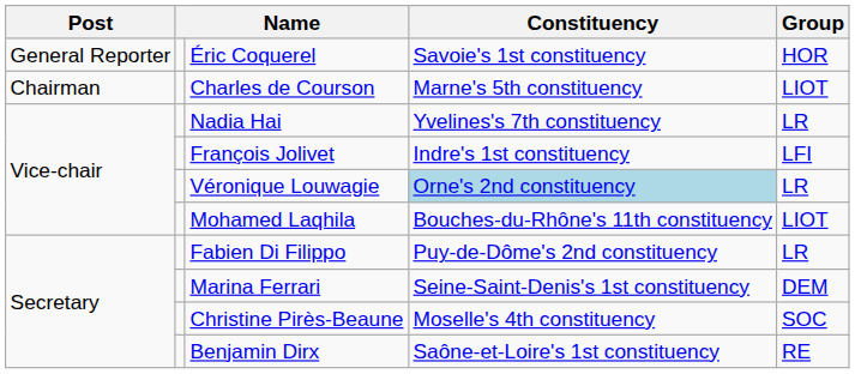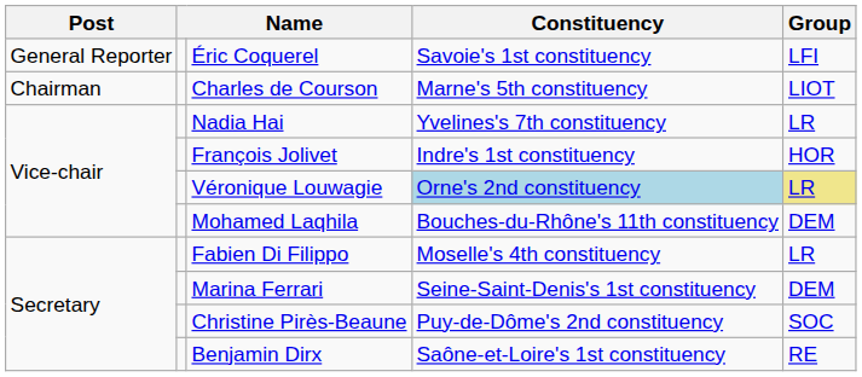Éric Coquerel | Group: HOR -> LFI
François Jolivet | Group: LFI -> HOR
Véronique Louwagie | Group: no background -> khaki background
Mohamed Laqhila | Group: LIOT -> DEM
Fabien Di Filippo | Constituency: Puy-de-Dôme's 2nd constituency -> Moselle's 4th constituency
Christine Pirès-Beaune | Constituency: Moselle's 4th constituency -> Puy-de-Dôme's 2nd constituency
